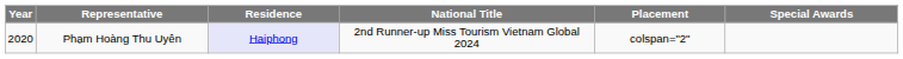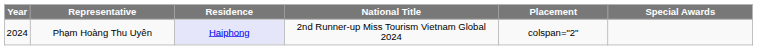Phạm Hoàng Thu Uyên | Year: 2020 -> 2024
